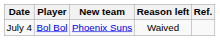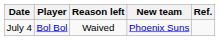columns swapped: Reason left <-> New team
